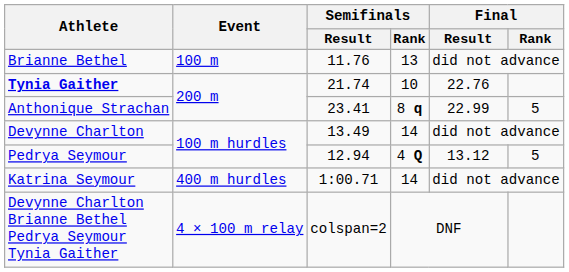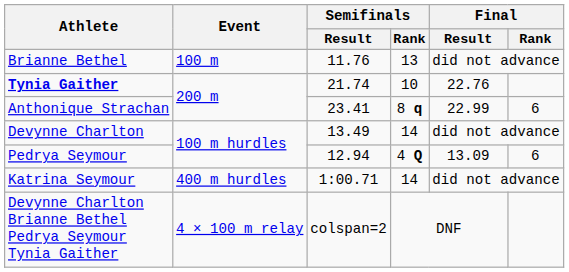Anthonique Strachan | Final / Rank: 5 -> 6
Pedrya Seymour | Final / Result: 13.12 -> 13.09
Pedrya Seymour | Final / Rank: 5 -> 6
